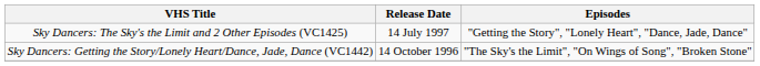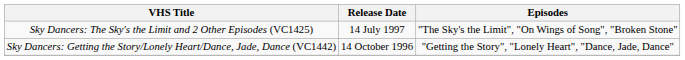row 2 | Episodes: "Getting the Story", "Lonely Heart", "Dance, Jade, Dance" -> "The Sky's the Limit", "On Wings of Song", "Broken Stone"
row 3 | Episodes: "The Sky's the Limit", "On Wings of Song", "Broken Stone" -> "Getting the Story", "Lonely Heart", "Dance, Jade, Dance"
